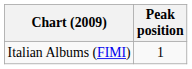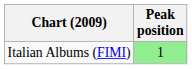Italian Albums (FIMI) | Peak position: no background -> lightgreen background
